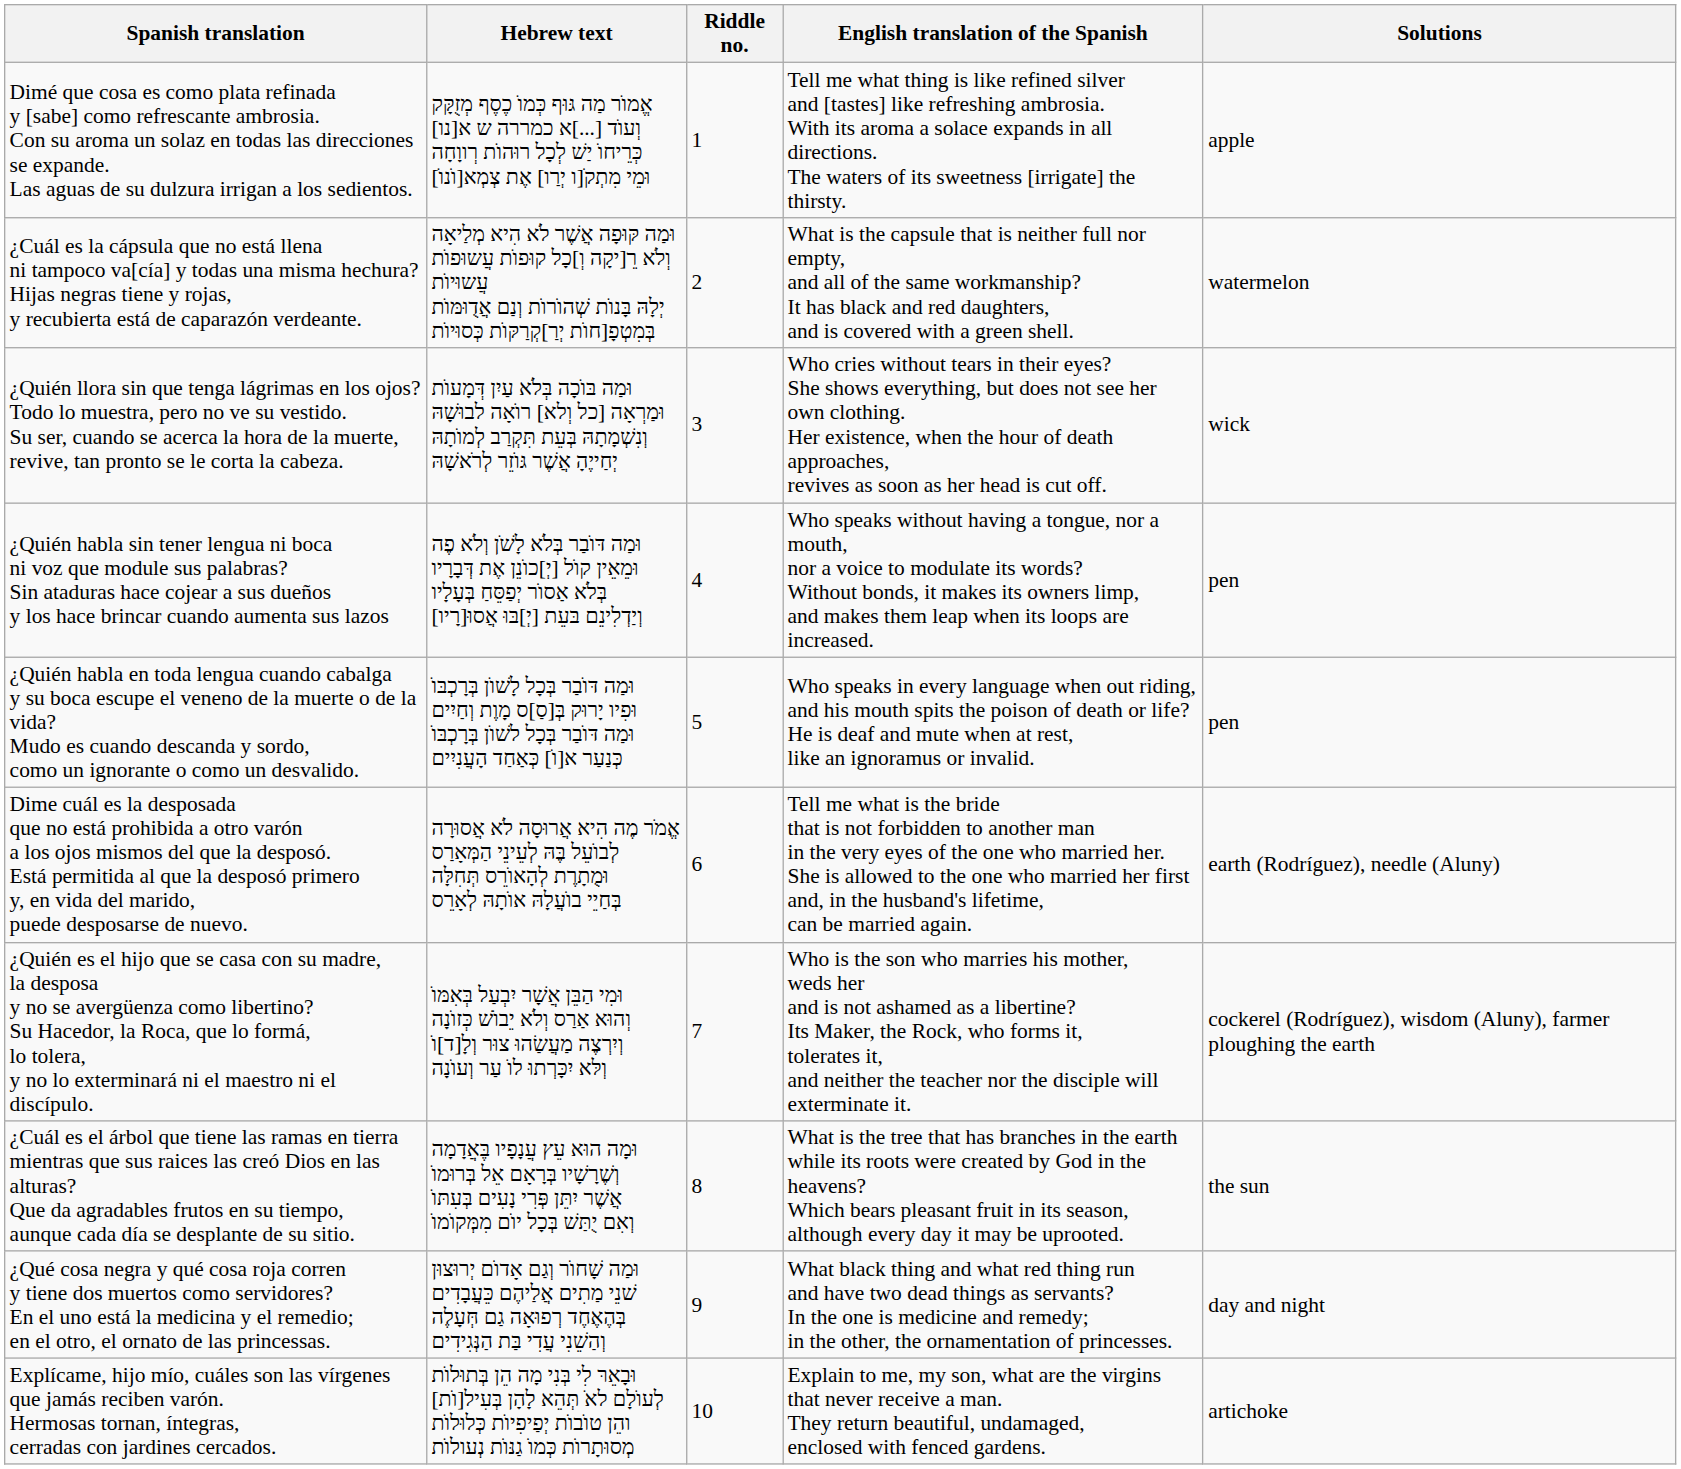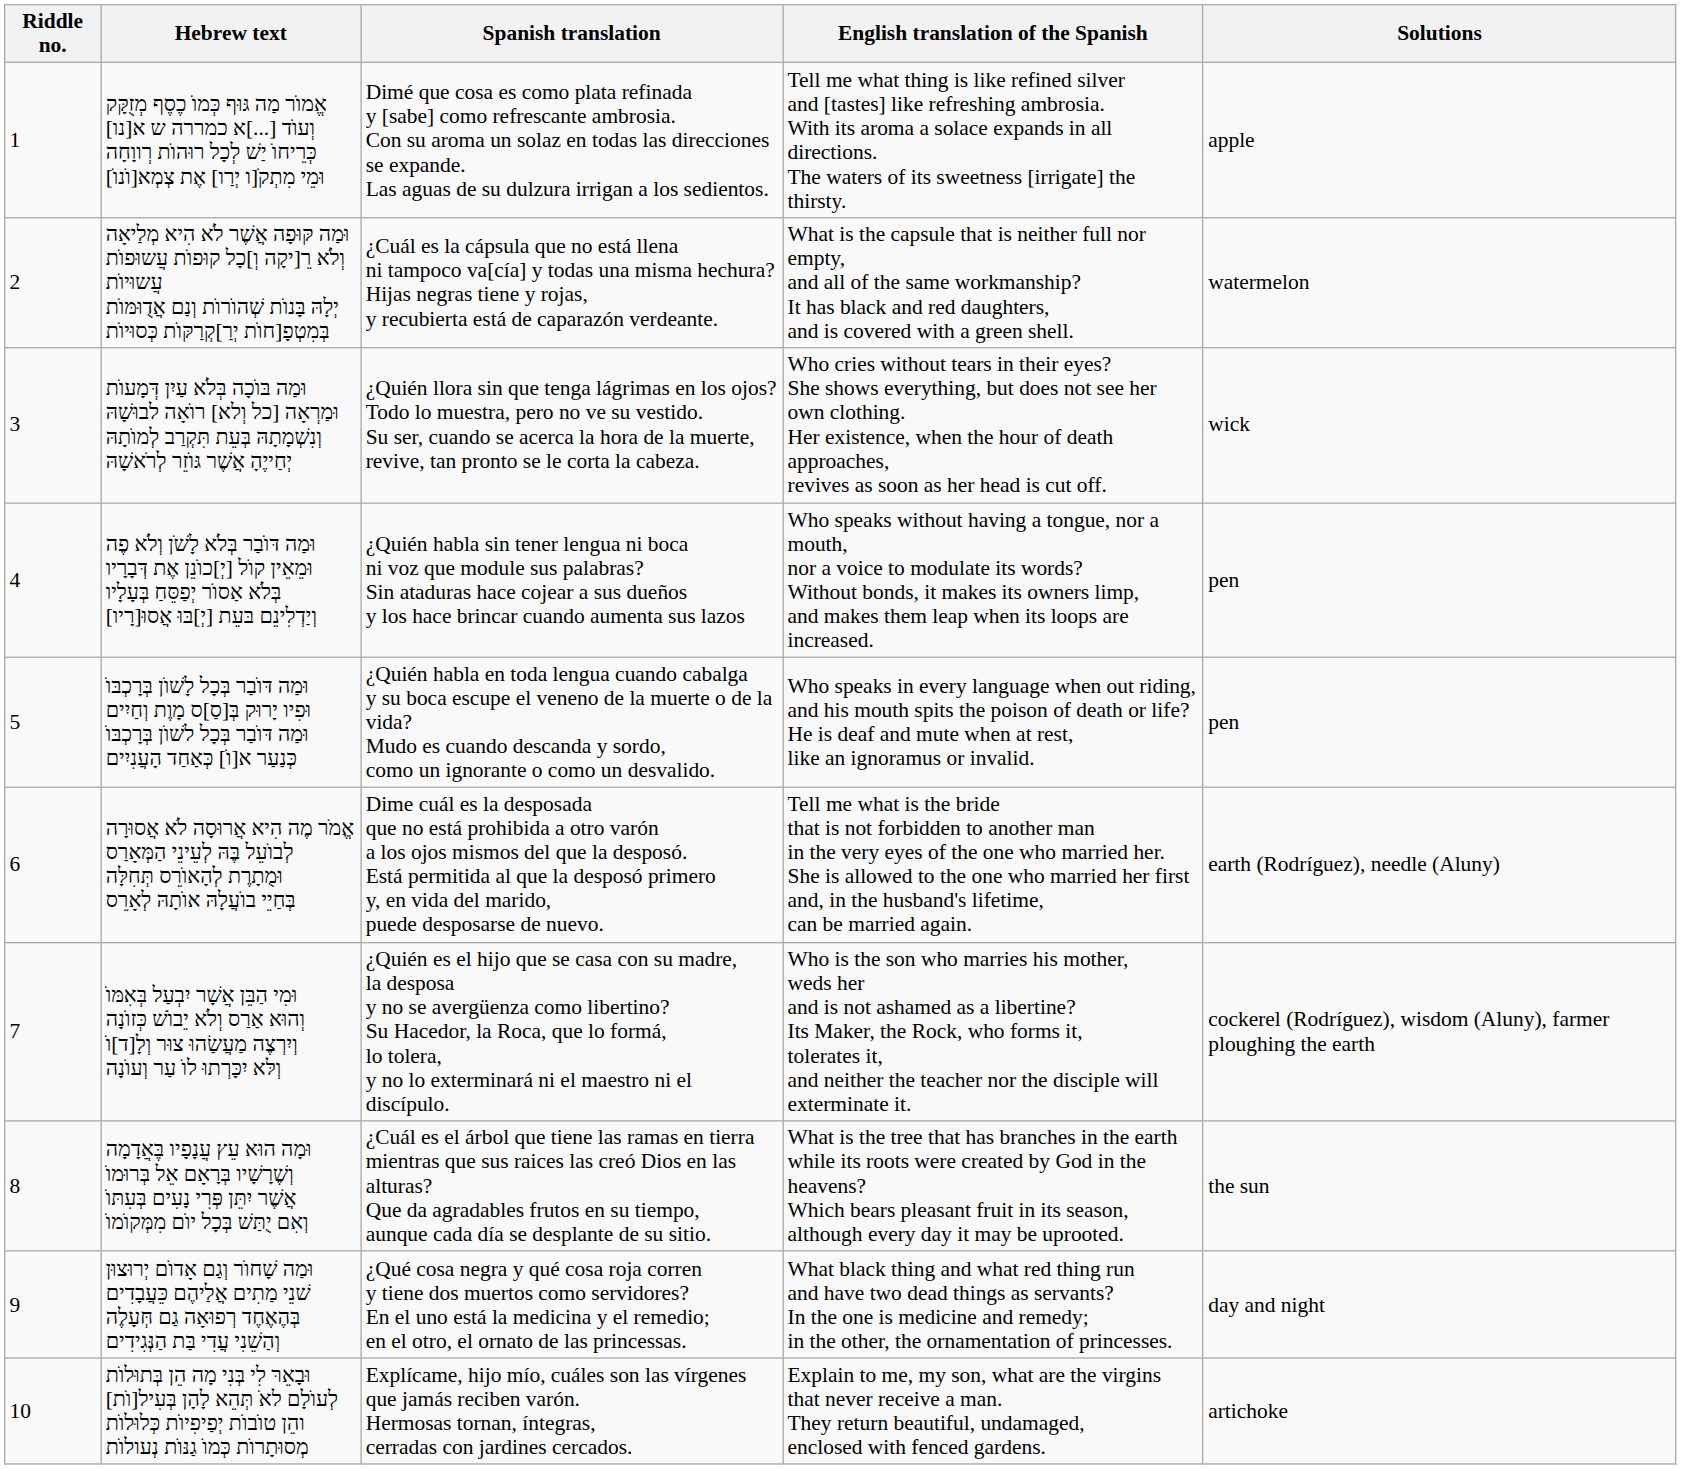columns swapped: Riddle no. <-> Spanish translation
